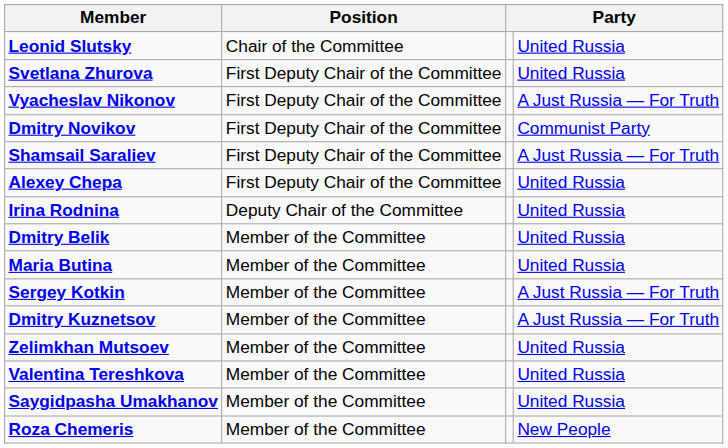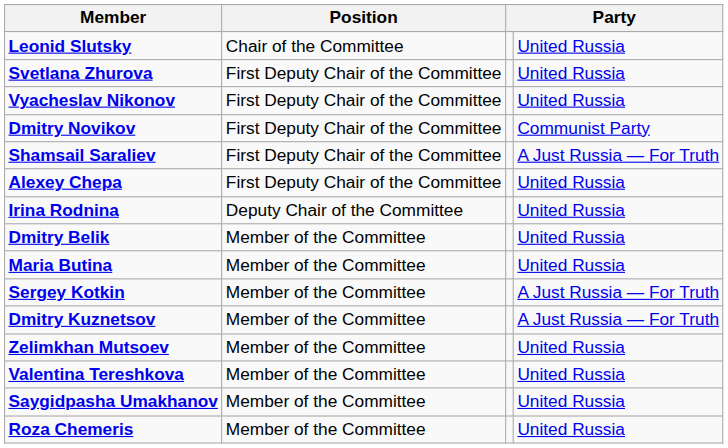Vyacheslav Nikonov | column 4: A Just Russia — For Truth -> United Russia
Roza Chemeris | column 4: New People -> United Russia
